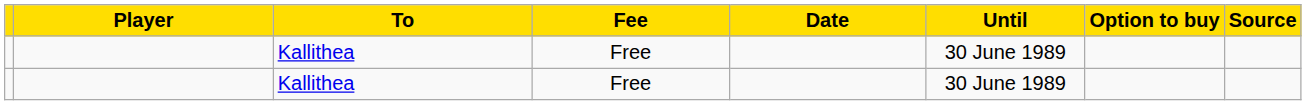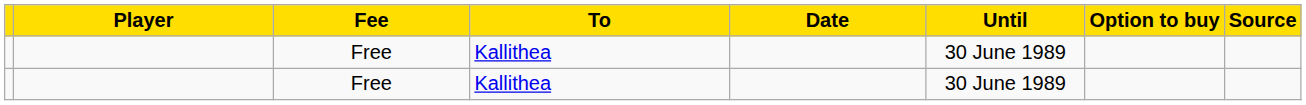columns swapped: To <-> Fee
